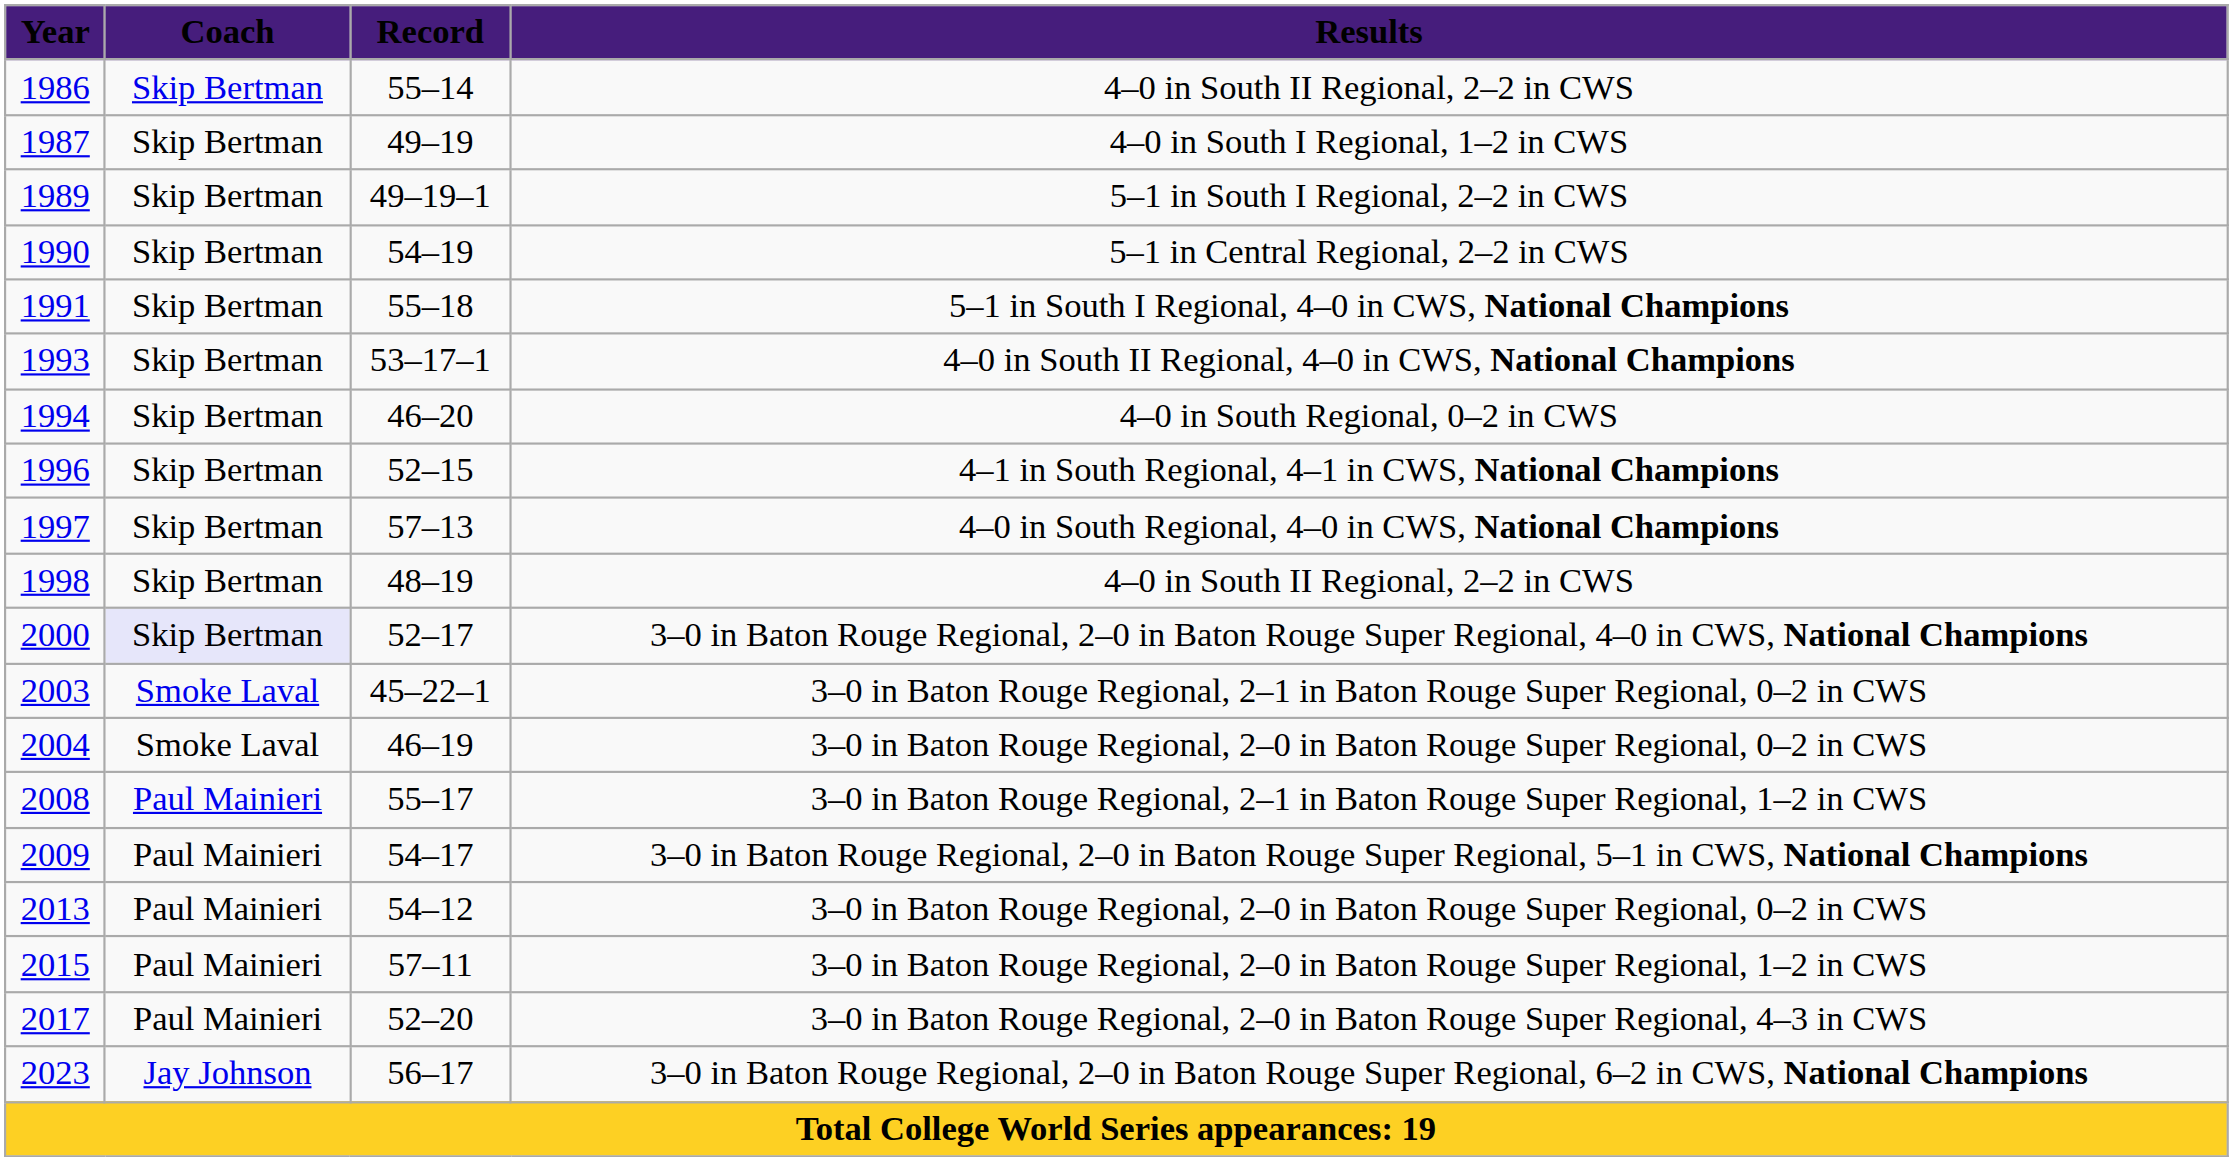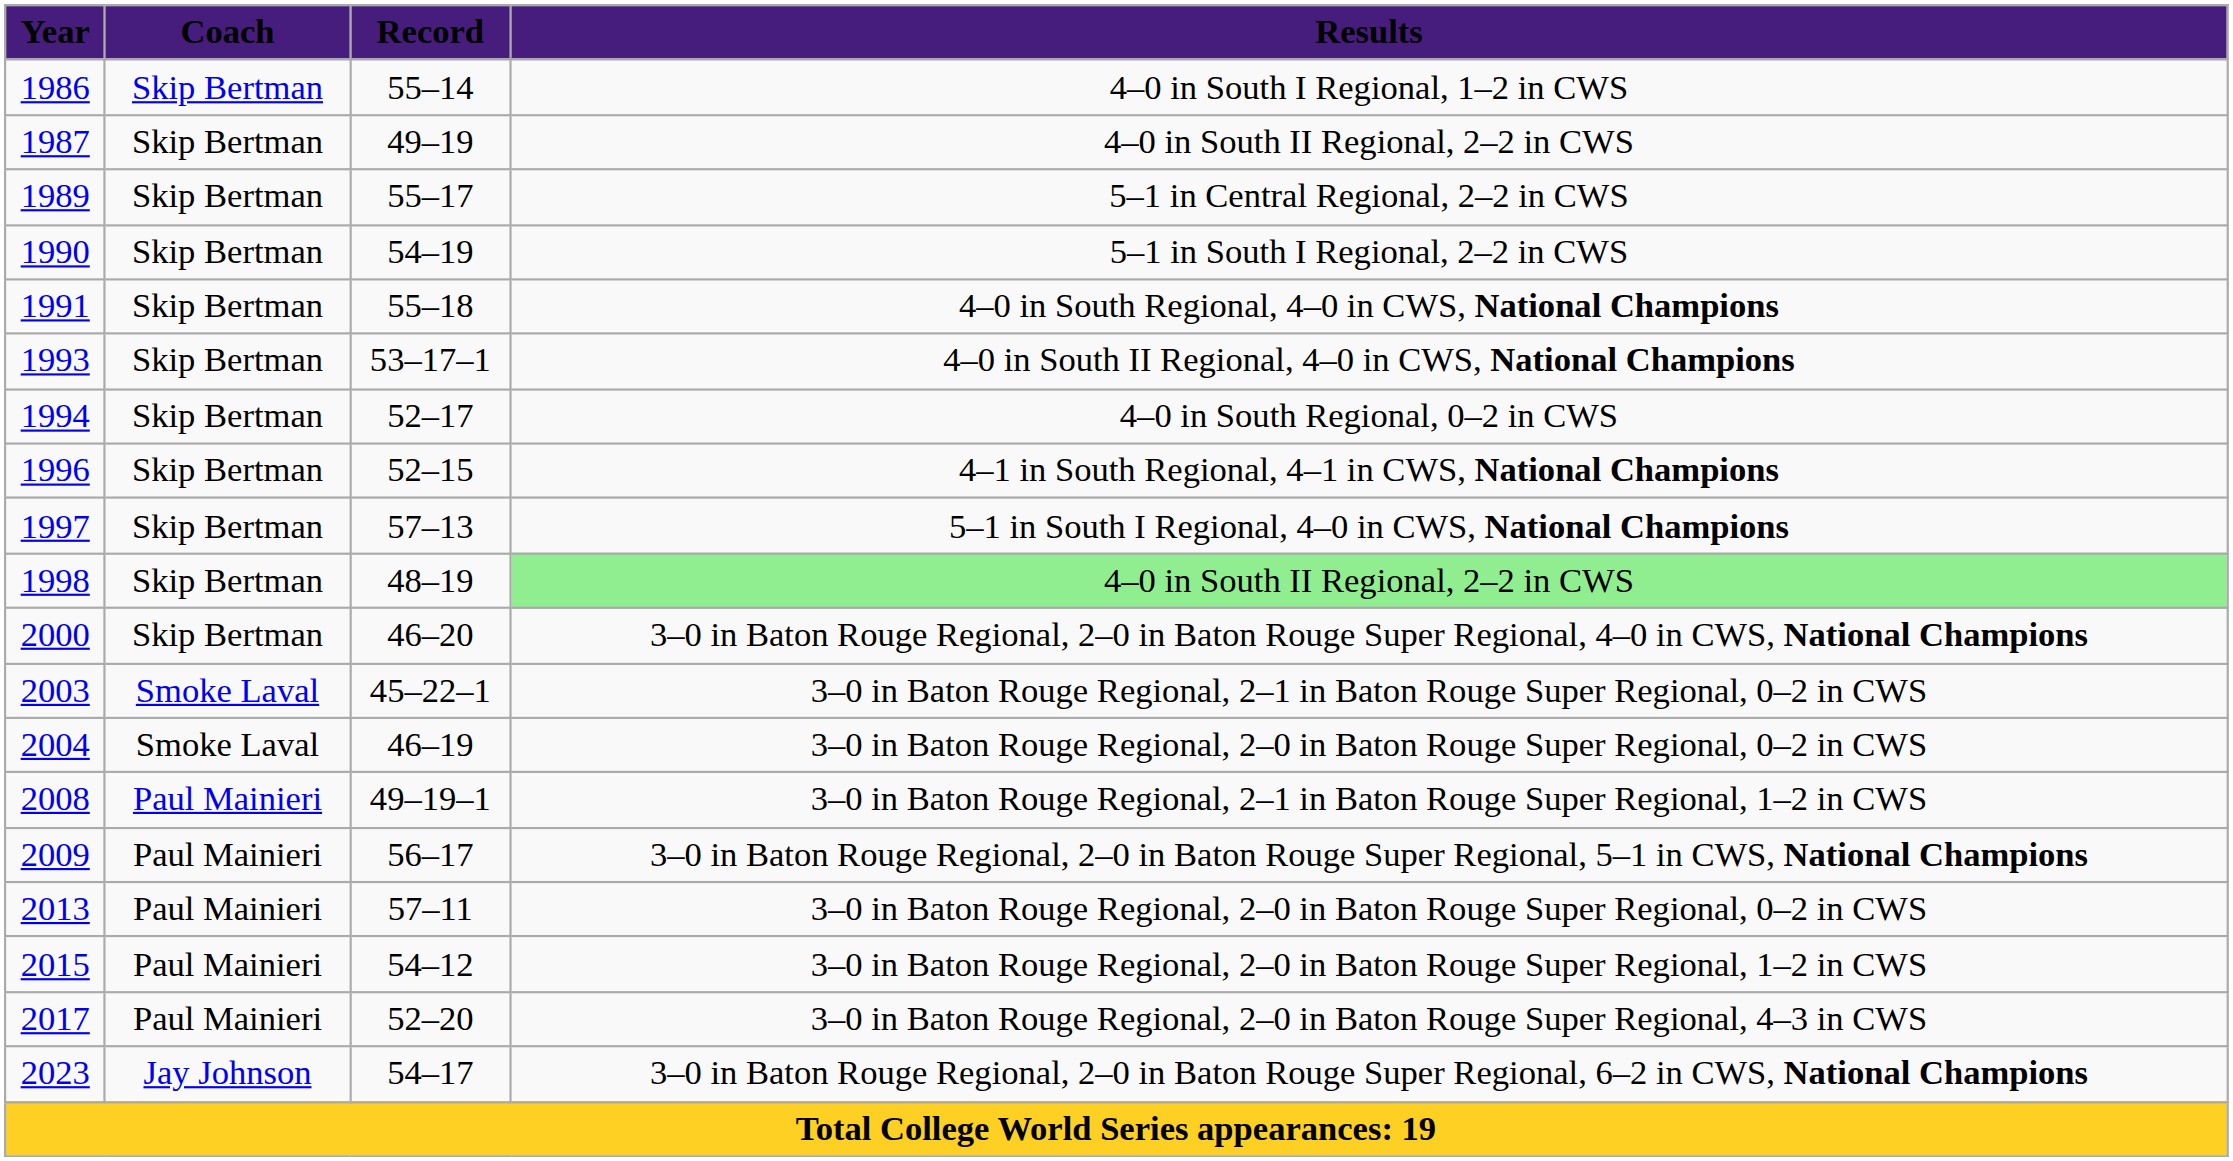1986 | Results: 4–0 in South II Regional, 2–2 in CWS -> 4–0 in South I Regional, 1–2 in CWS
1987 | Results: 4–0 in South I Regional, 1–2 in CWS -> 4–0 in South II Regional, 2–2 in CWS
1989 | Record: 49–19–1 -> 55–17
1989 | Results: 5–1 in South I Regional, 2–2 in CWS -> 5–1 in Central Regional, 2–2 in CWS
1990 | Results: 5–1 in Central Regional, 2–2 in CWS -> 5–1 in South I Regional, 2–2 in CWS
1991 | Results: 5–1 in South I Regional, 4–0 in CWS, National Champions -> 4–0 in South Regional, 4–0 in CWS, National Champions
1994 | Record: 46–20 -> 52–17
1997 | Results: 4–0 in South Regional, 4–0 in CWS, National Champions -> 5–1 in South I Regional, 4–0 in CWS, National Champions
1998 | Results: no background -> lightgreen background
2000 | Coach: lavender background -> no background
2000 | Record: 52–17 -> 46–20
2008 | Record: 55–17 -> 49–19–1
2009 | Record: 54–17 -> 56–17
2013 | Record: 54–12 -> 57–11
2015 | Record: 57–11 -> 54–12
2023 | Record: 56–17 -> 54–17
